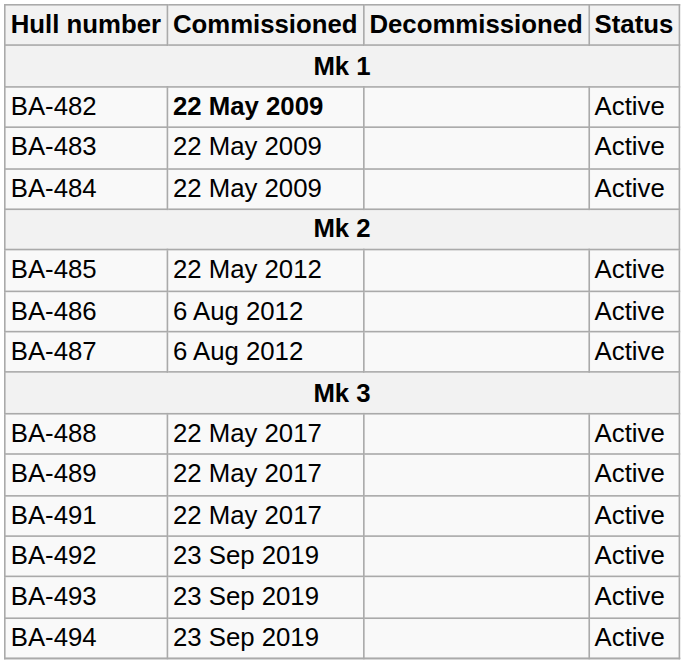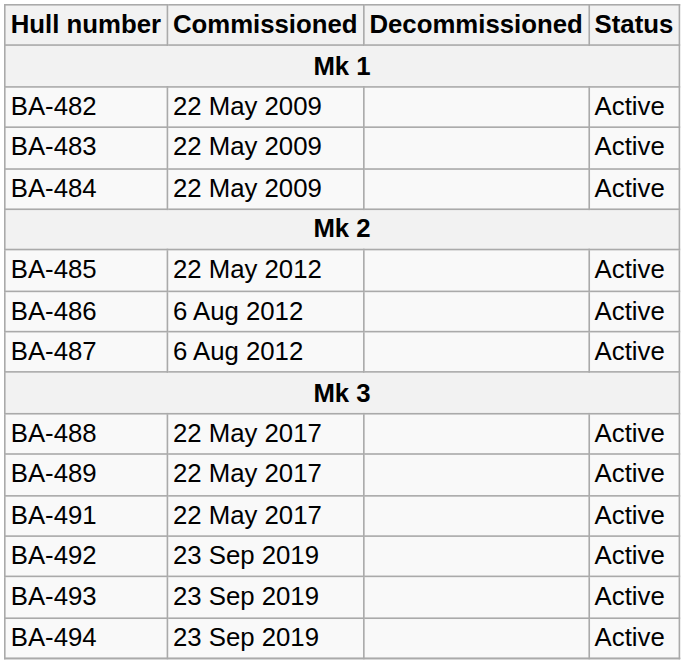BA-482 | Commissioned: bold -> normal
